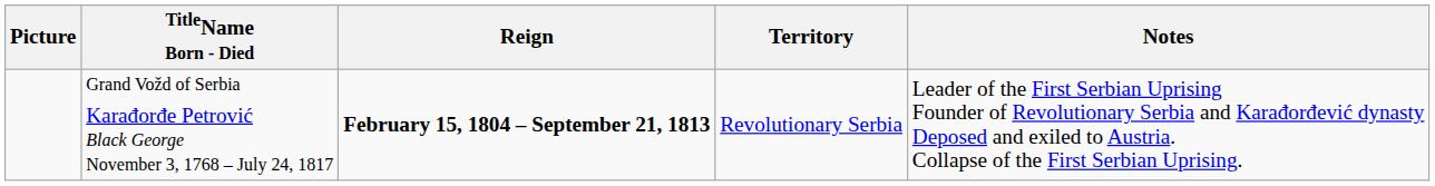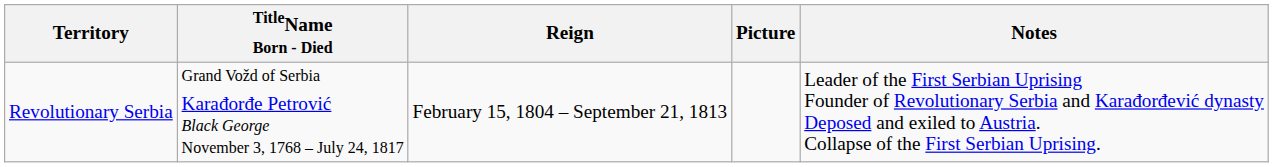columns swapped: Picture <-> Territory
row 2 | Reign: bold -> normal
